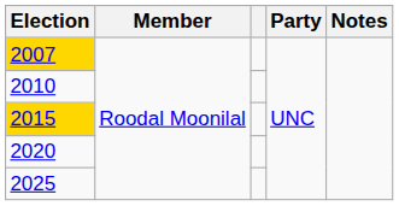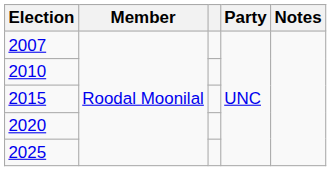2007 | Election: gold background -> no background
2015 | Election: gold background -> no background
